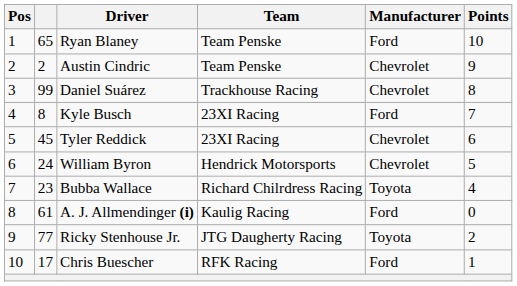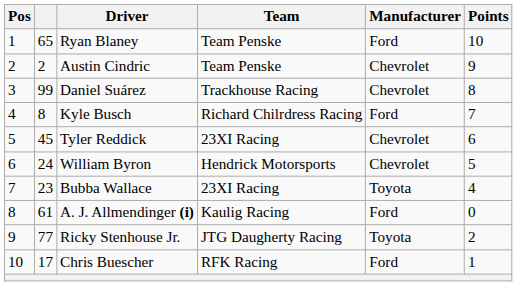Kyle Busch | Team: 23XI Racing -> Richard Chilrdress Racing
Bubba Wallace | Team: Richard Chilrdress Racing -> 23XI Racing
